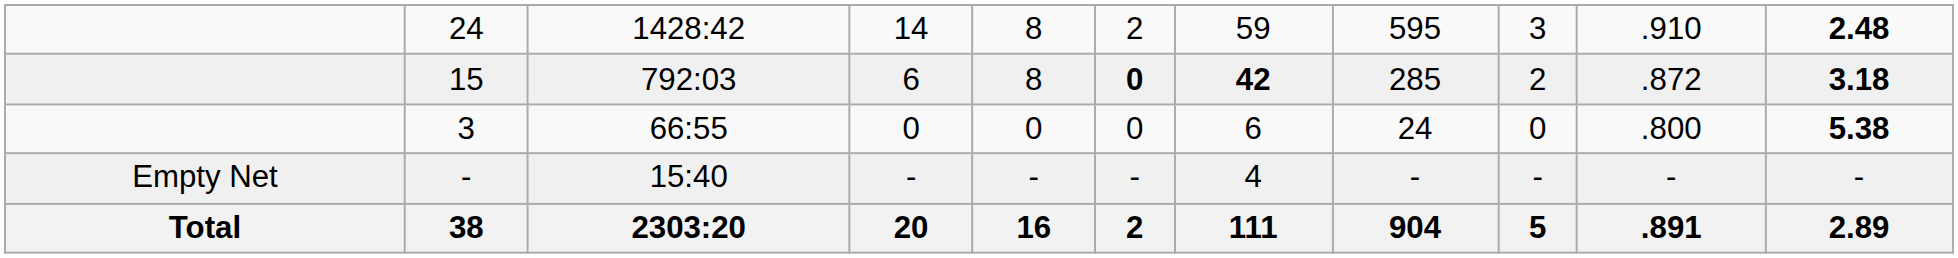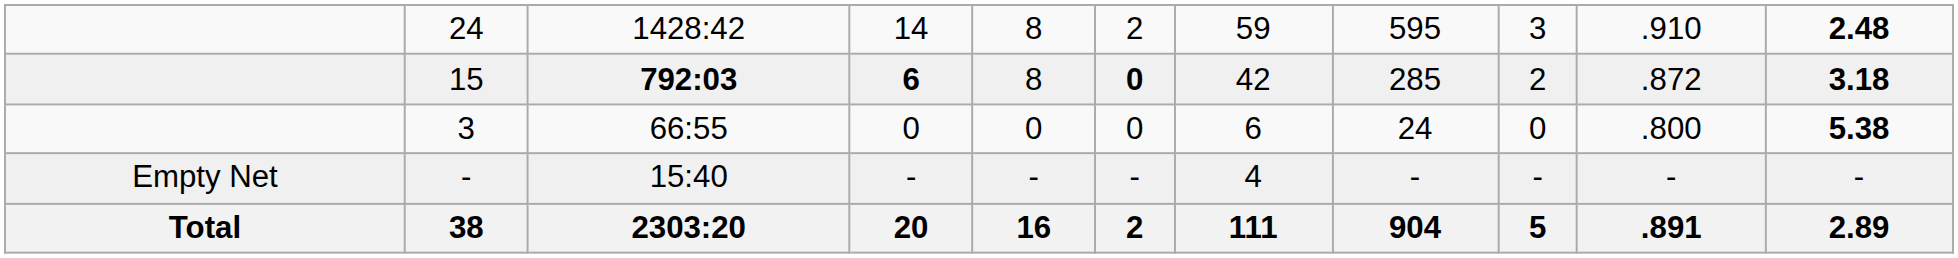15 | column 3: normal -> bold
15 | column 4: normal -> bold
15 | column 7: bold -> normal
